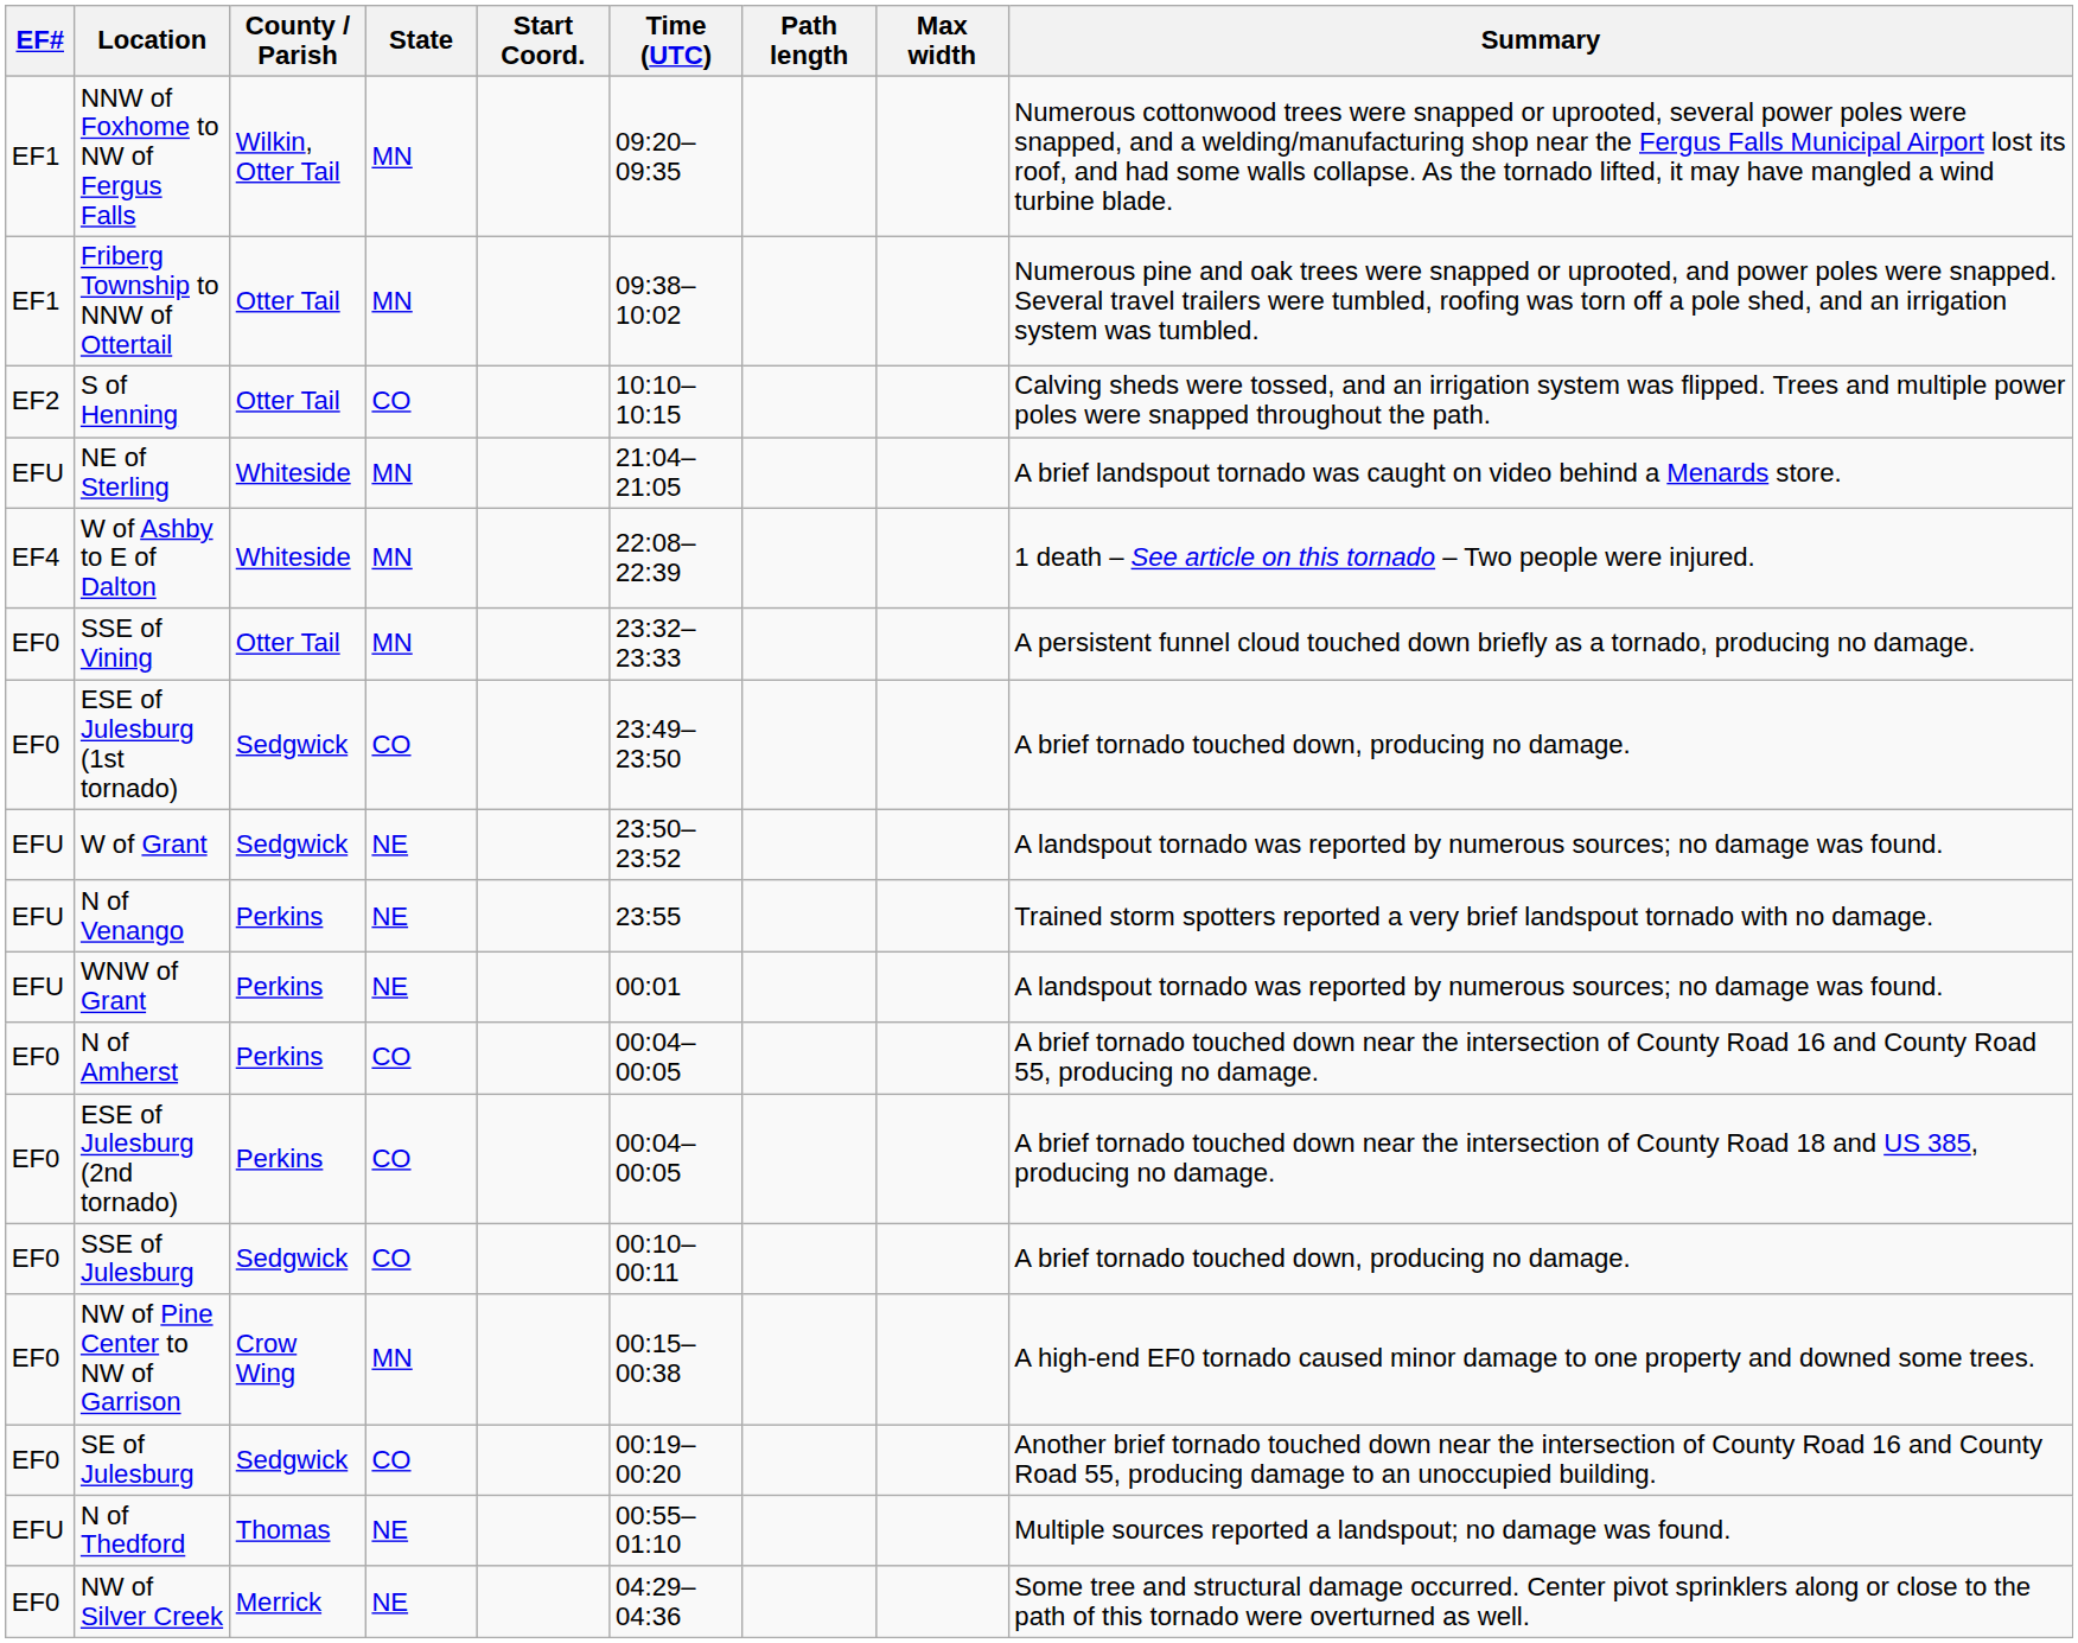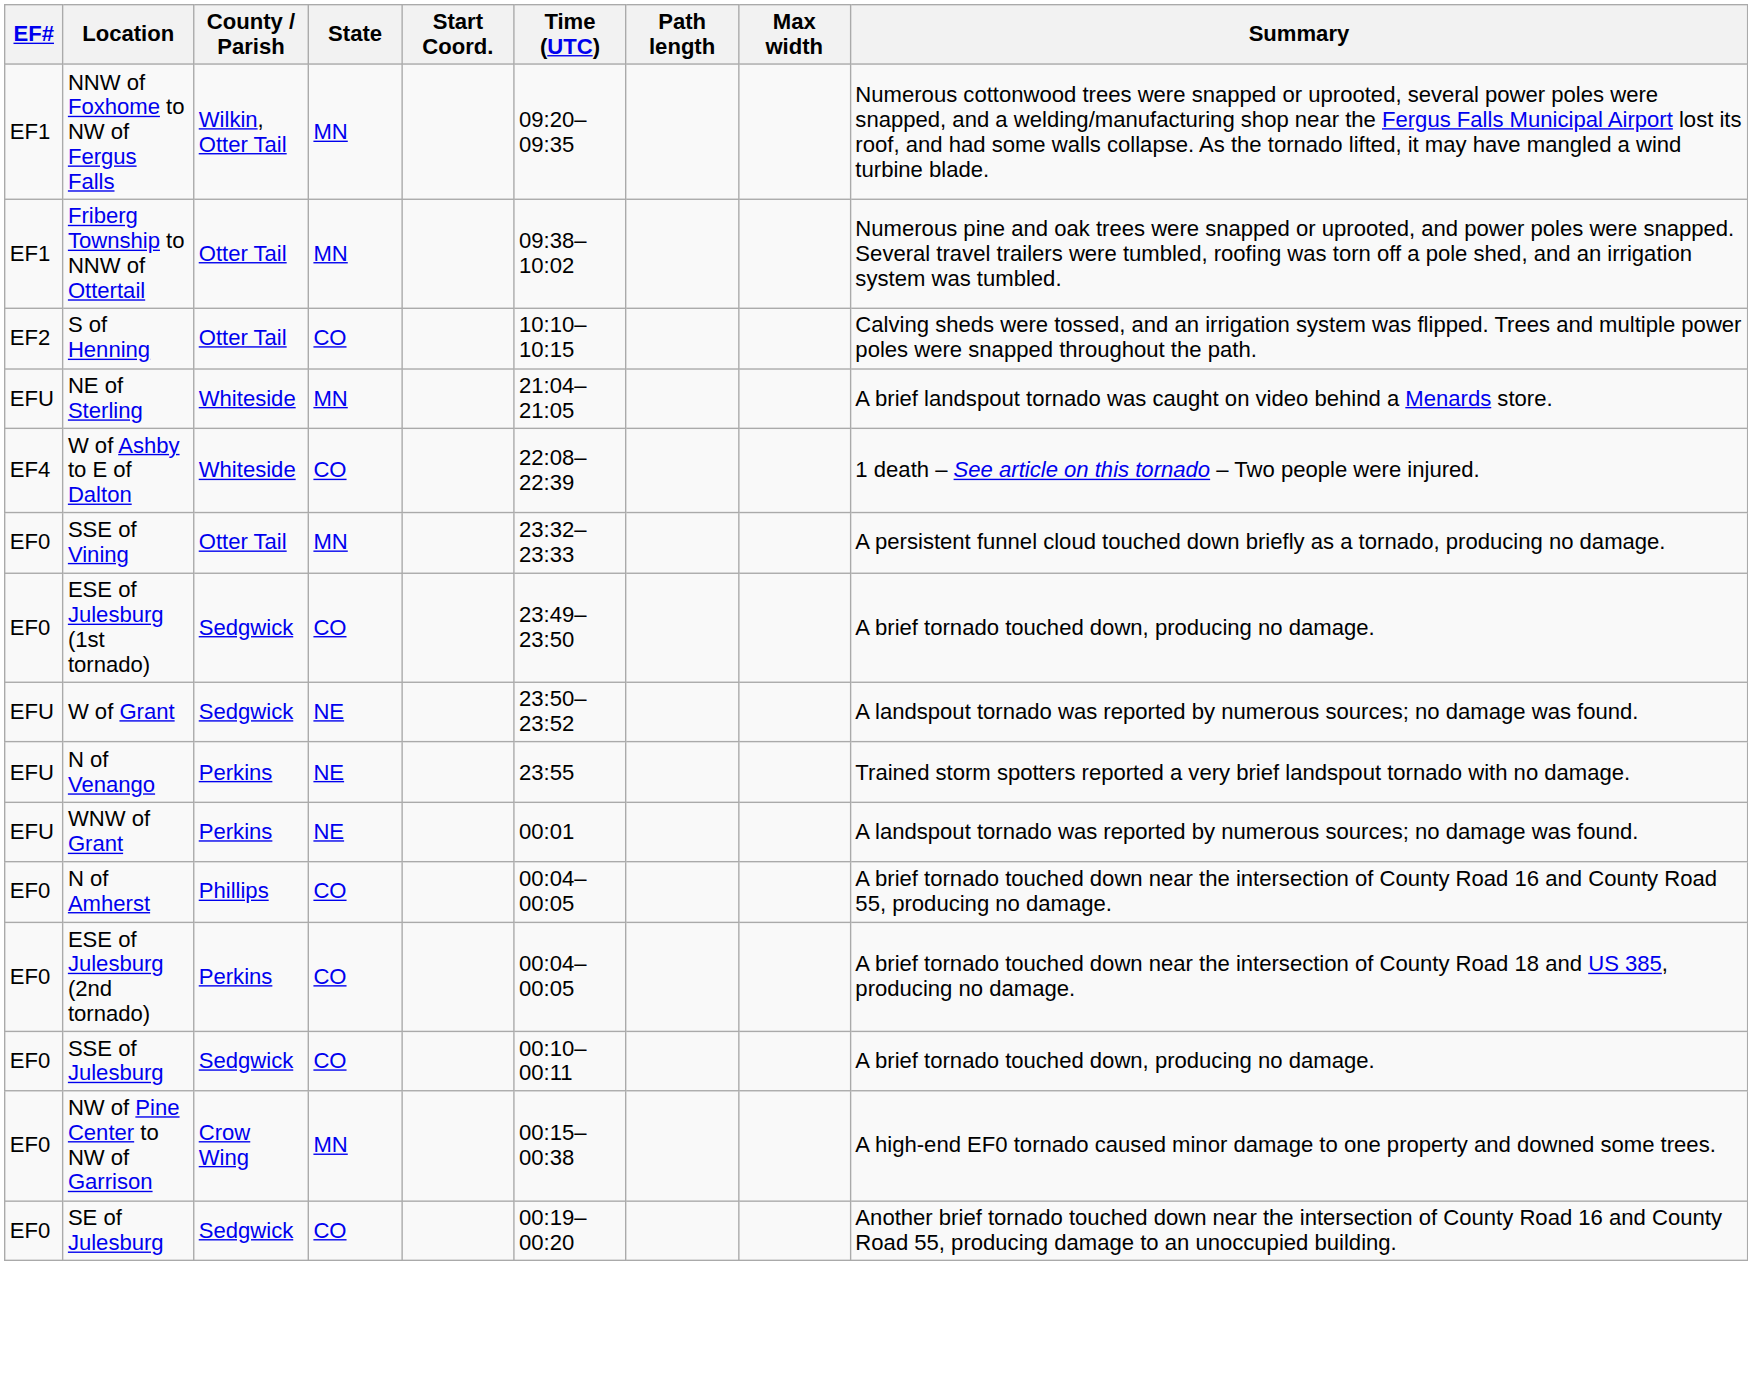W of Ashby to E of Dalton | State: MN -> CO
N of Amherst | County / Parish: Perkins -> Phillips
- row: EFU | N of Thedford | Thomas | NE | 00:55–01:10 | Multiple sources reported a landspout; no damage was found.
- row: EF0 | NW of Silver Creek | Merrick | NE | 04:29–04:36 | Some tree and structural damage occurred. Center pivot sprinklers along or close to the path of this tornado were overturned as well.
